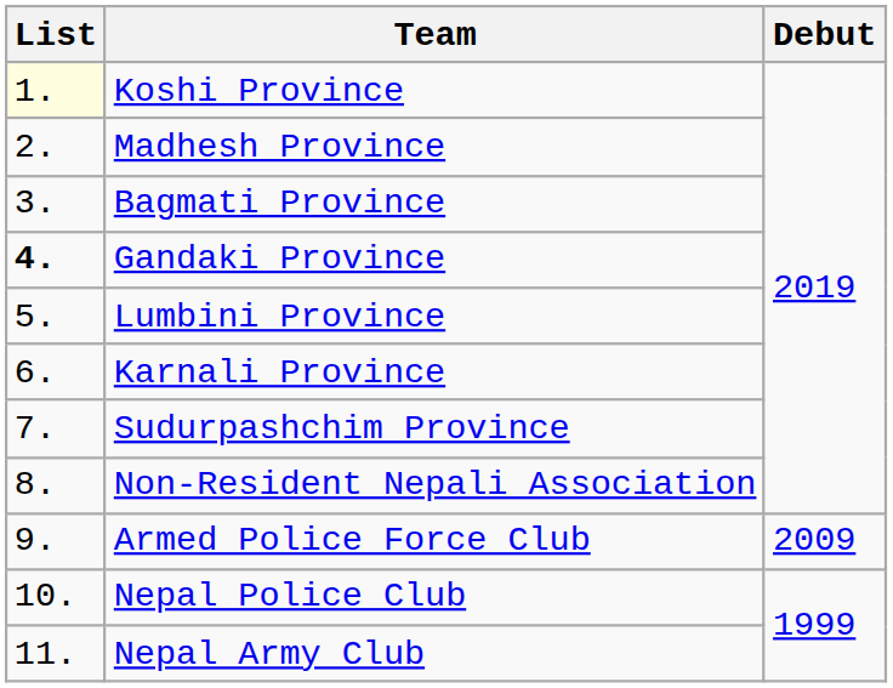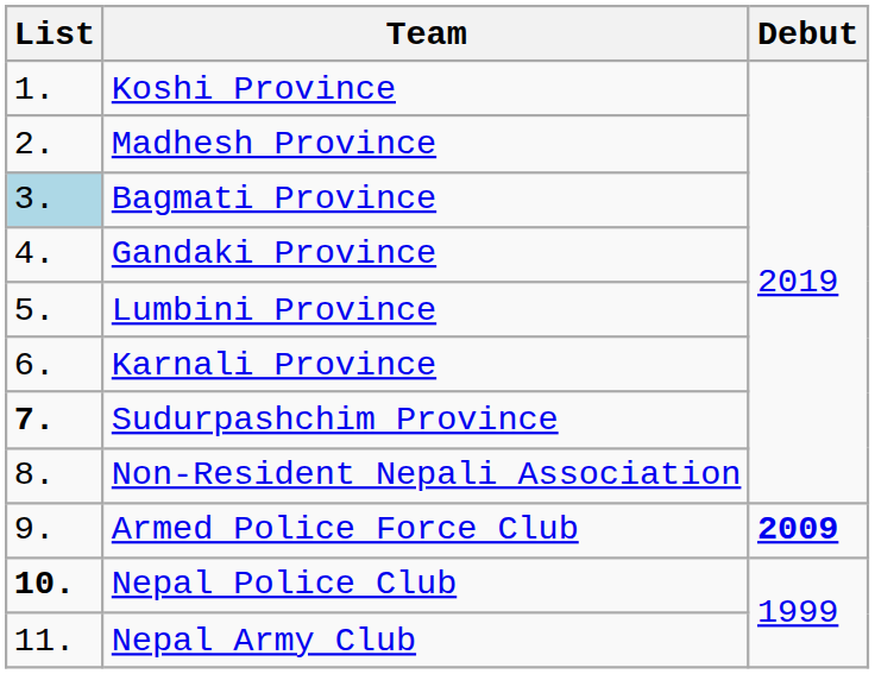Koshi Province | List: lightyellow background -> no background
Bagmati Province | List: no background -> lightblue background
Gandaki Province | List: bold -> normal
Sudurpashchim Province | List: normal -> bold
Armed Police Force Club | Debut: normal -> bold
Nepal Police Club | List: normal -> bold
